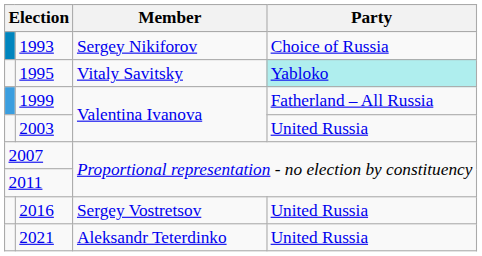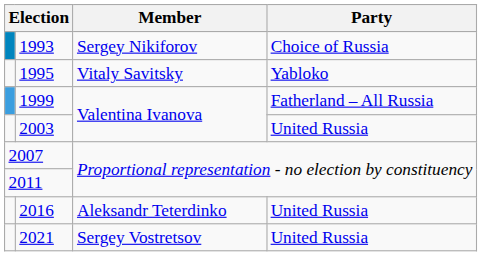1995 | Party: paleturquoise background -> no background
2016 | Member: Sergey Vostretsov -> Aleksandr Teterdinko
2021 | Member: Aleksandr Teterdinko -> Sergey Vostretsov
